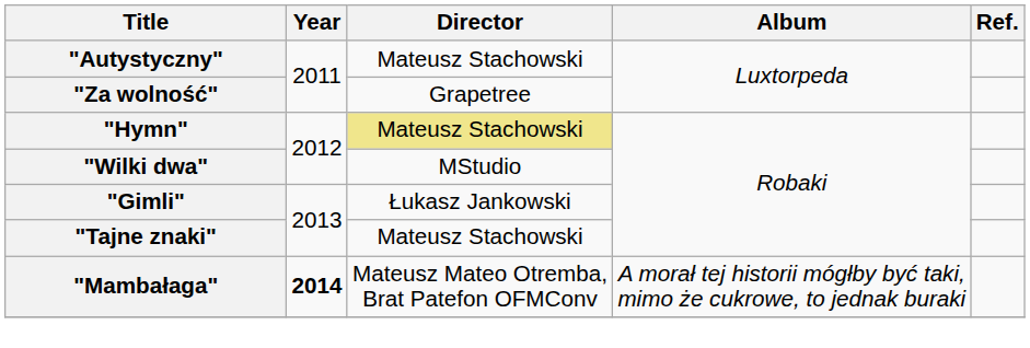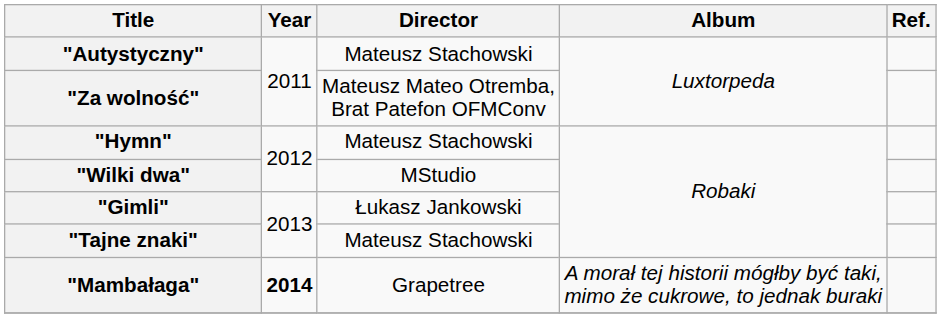"Za wolność" | Director: Grapetree -> Mateusz Mateo Otremba, Brat Patefon OFMConv
"Hymn" | Director: khaki background -> no background
"Mambałaga" | Director: Mateusz Mateo Otremba, Brat Patefon OFMConv -> Grapetree
